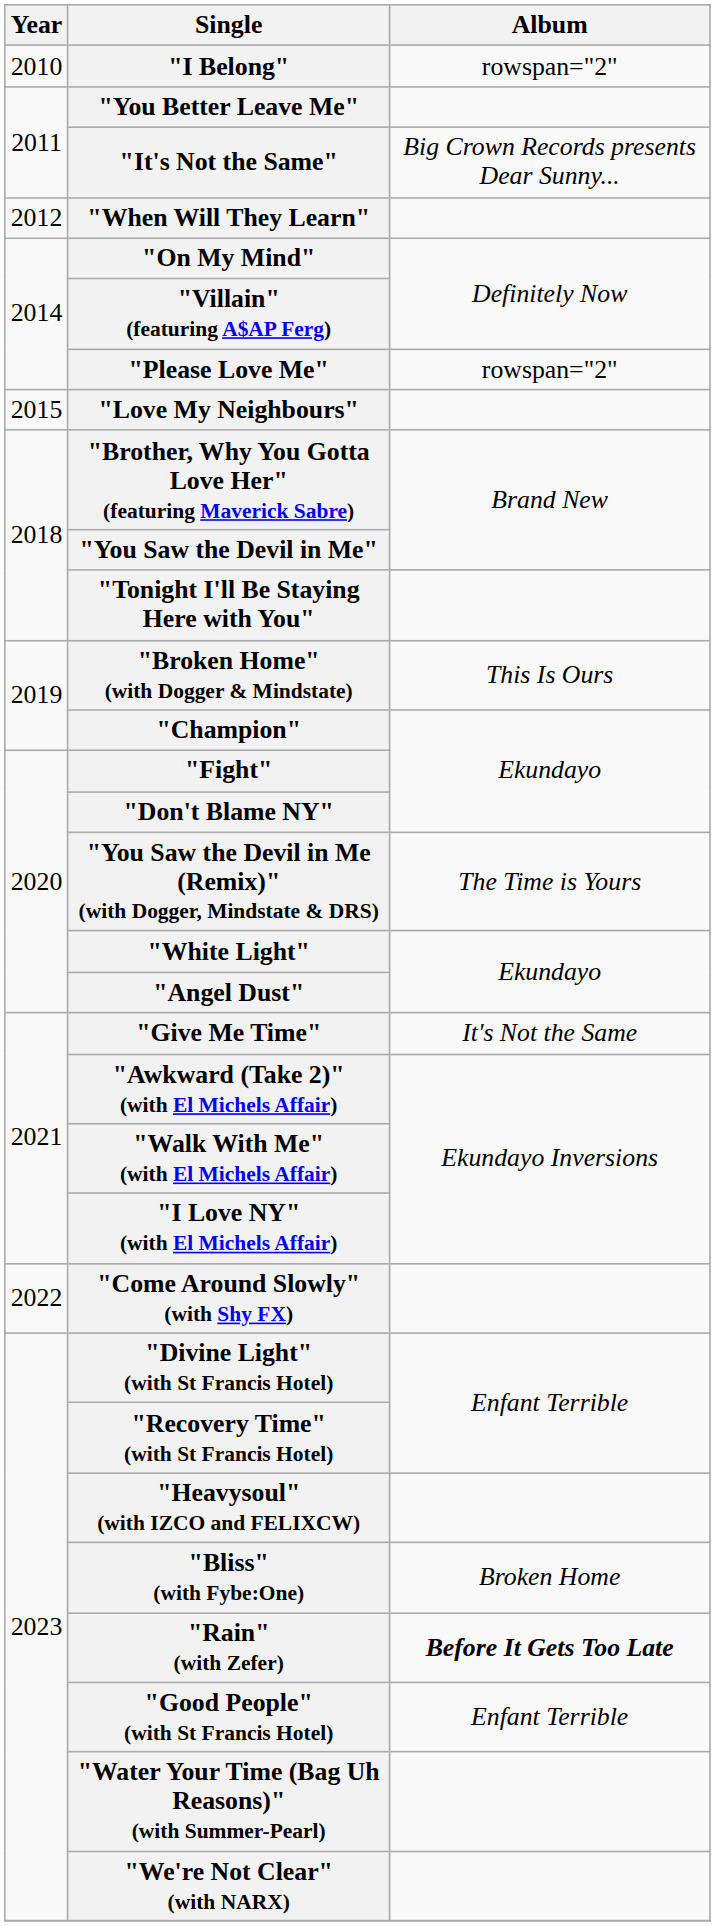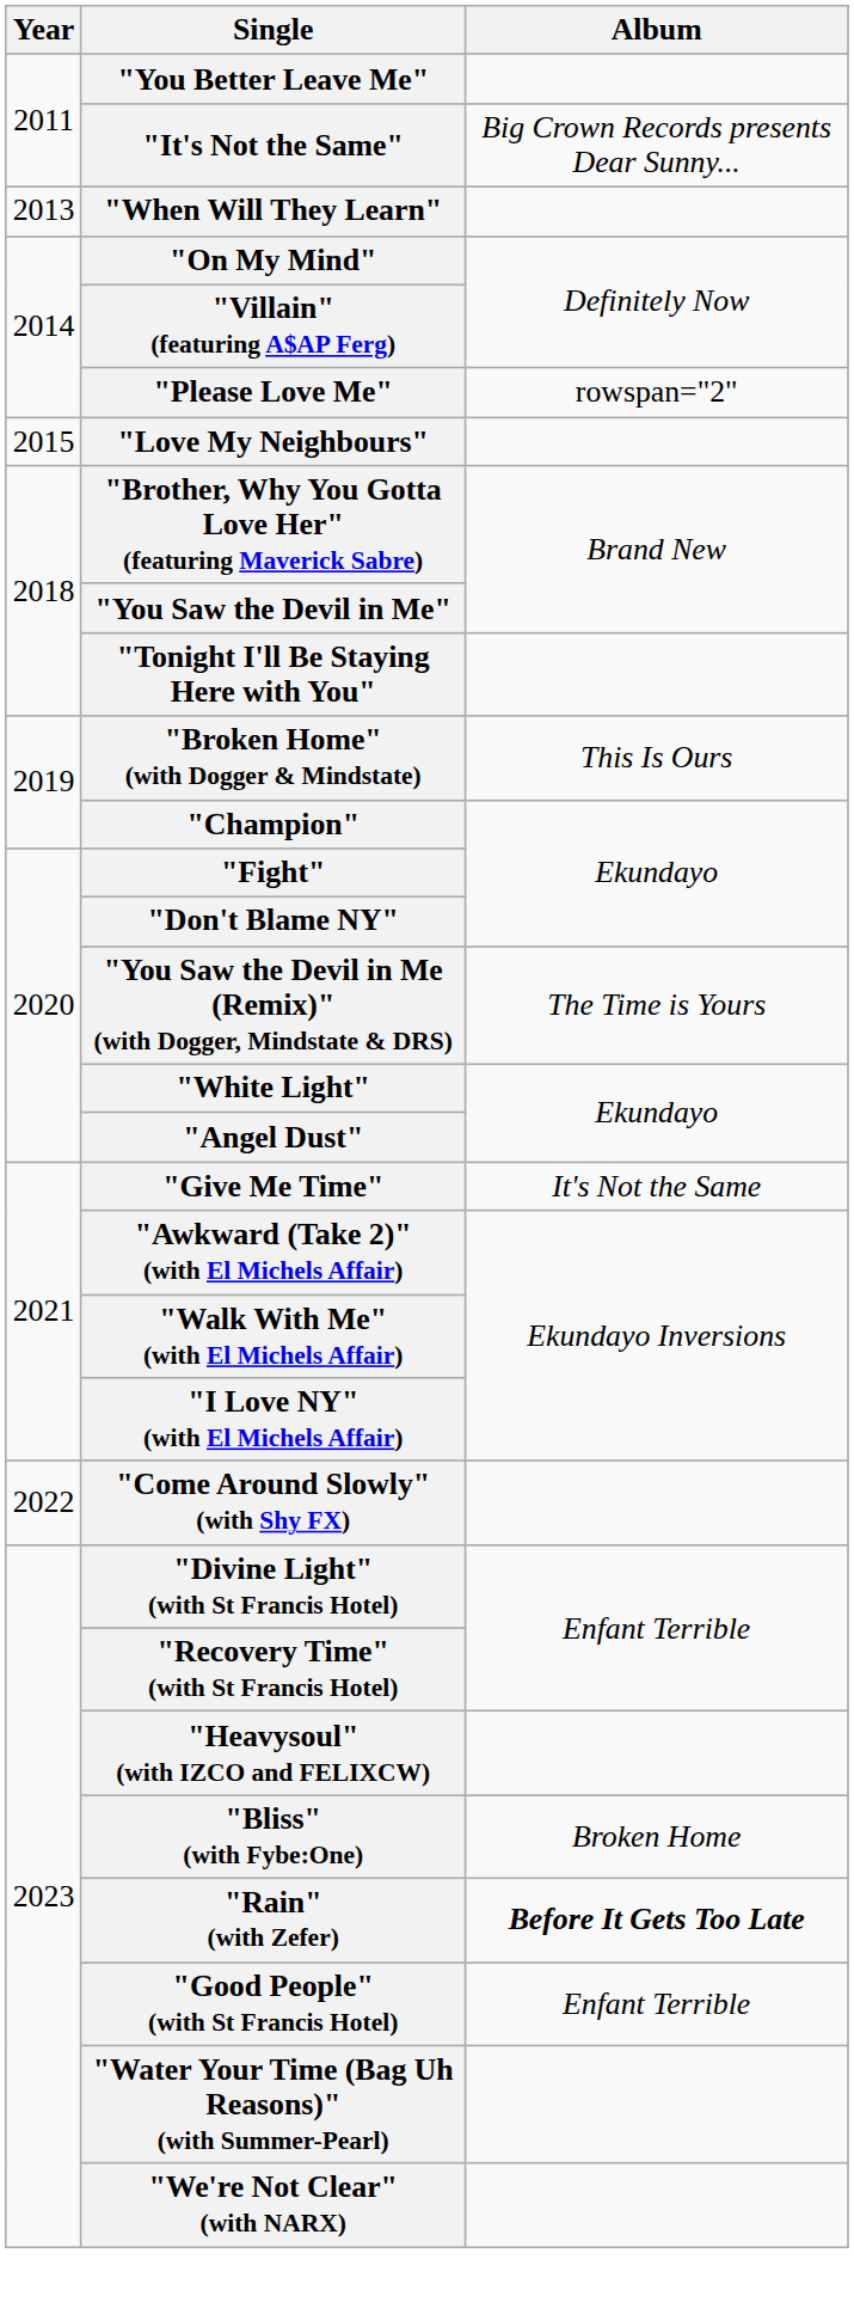- row: 2010 | "I Belong" | rowspan="2"
"When Will They Learn" | Year: 2012 -> 2013
